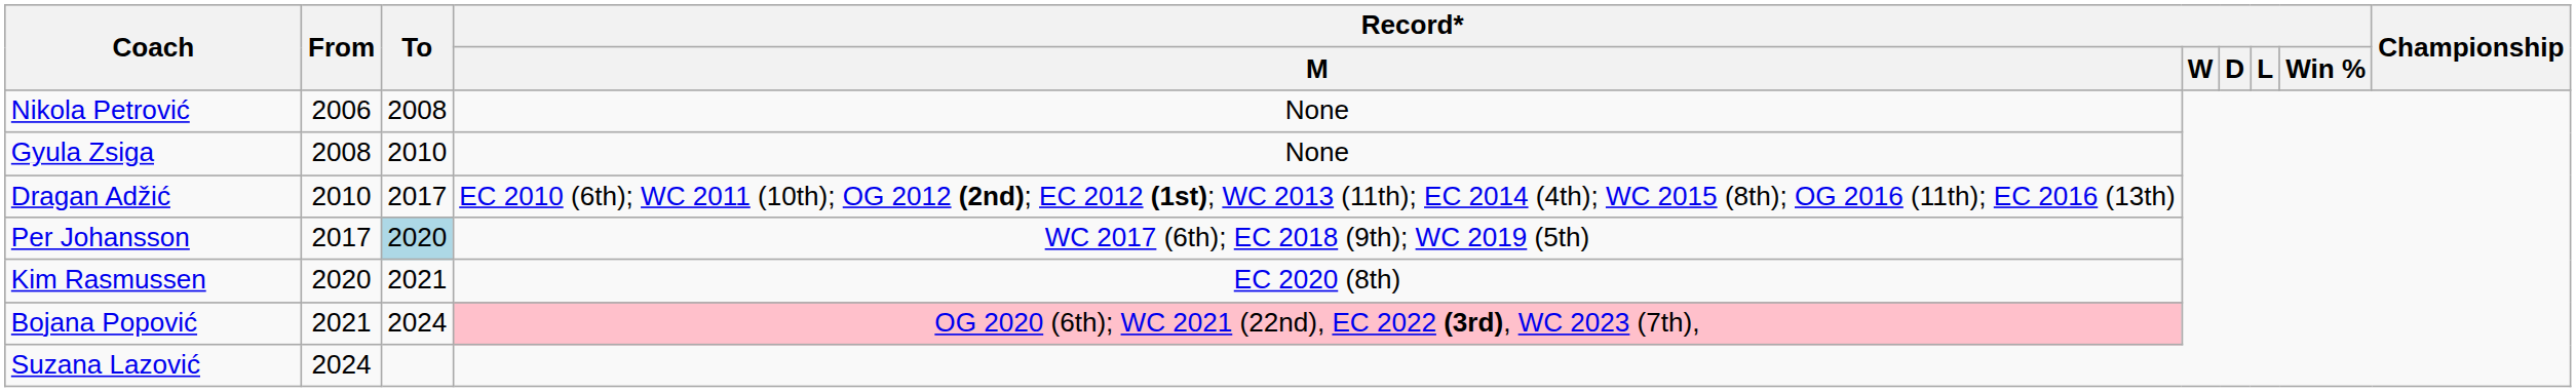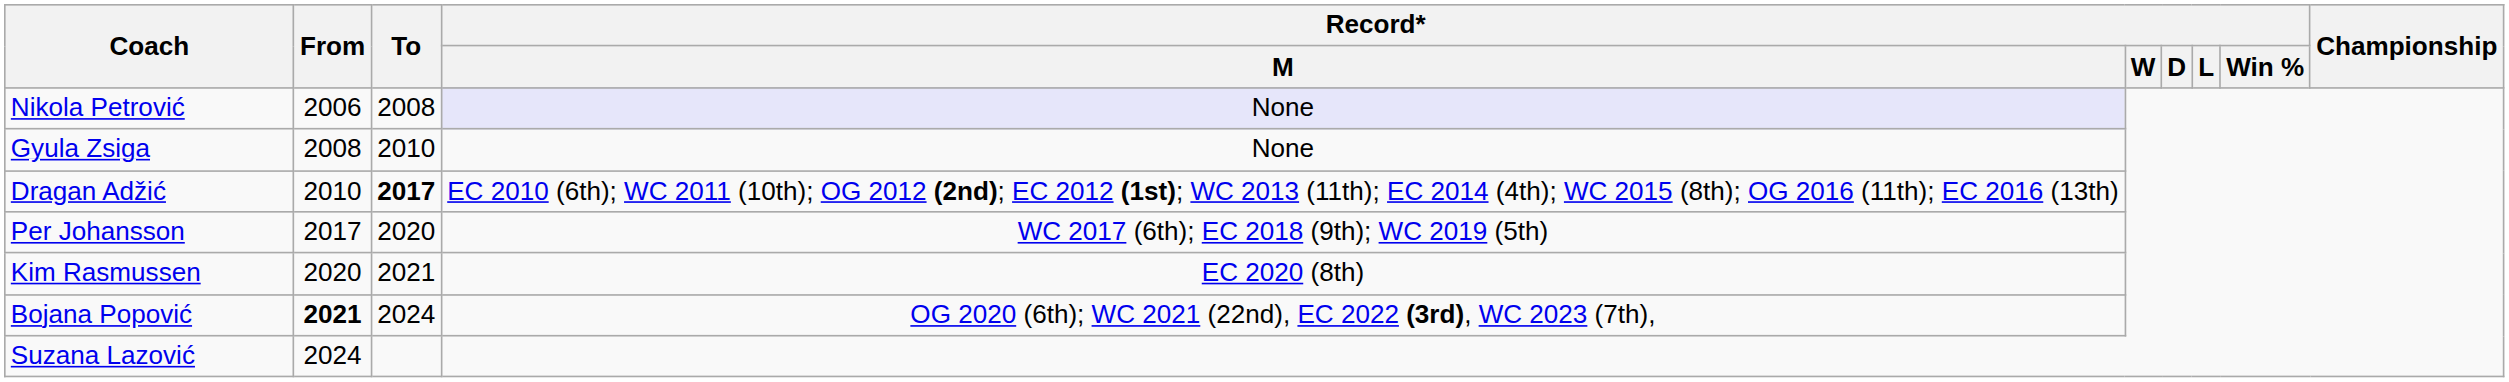Nikola Petrović | Record* / M: no background -> lavender background
Dragan Adžić | To: normal -> bold
Per Johansson | To: lightblue background -> no background
Bojana Popović | From: normal -> bold
Bojana Popović | Record* / M: pink background -> no background
